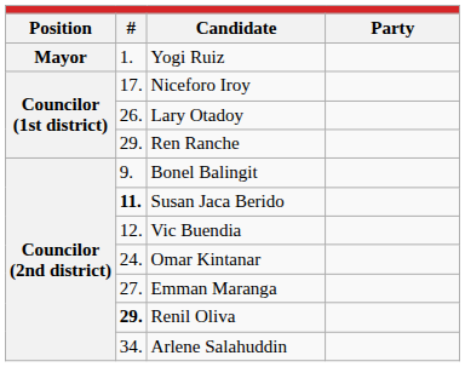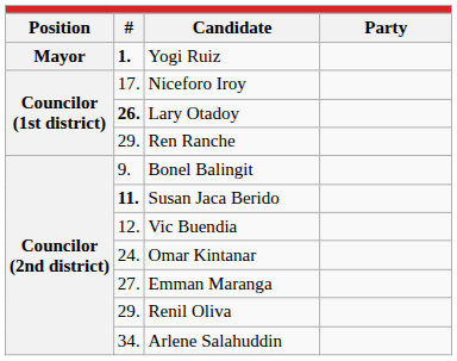Yogi Ruiz | column 2: normal -> bold
Lary Otadoy | column 2: normal -> bold
Renil Oliva | column 2: bold -> normal
